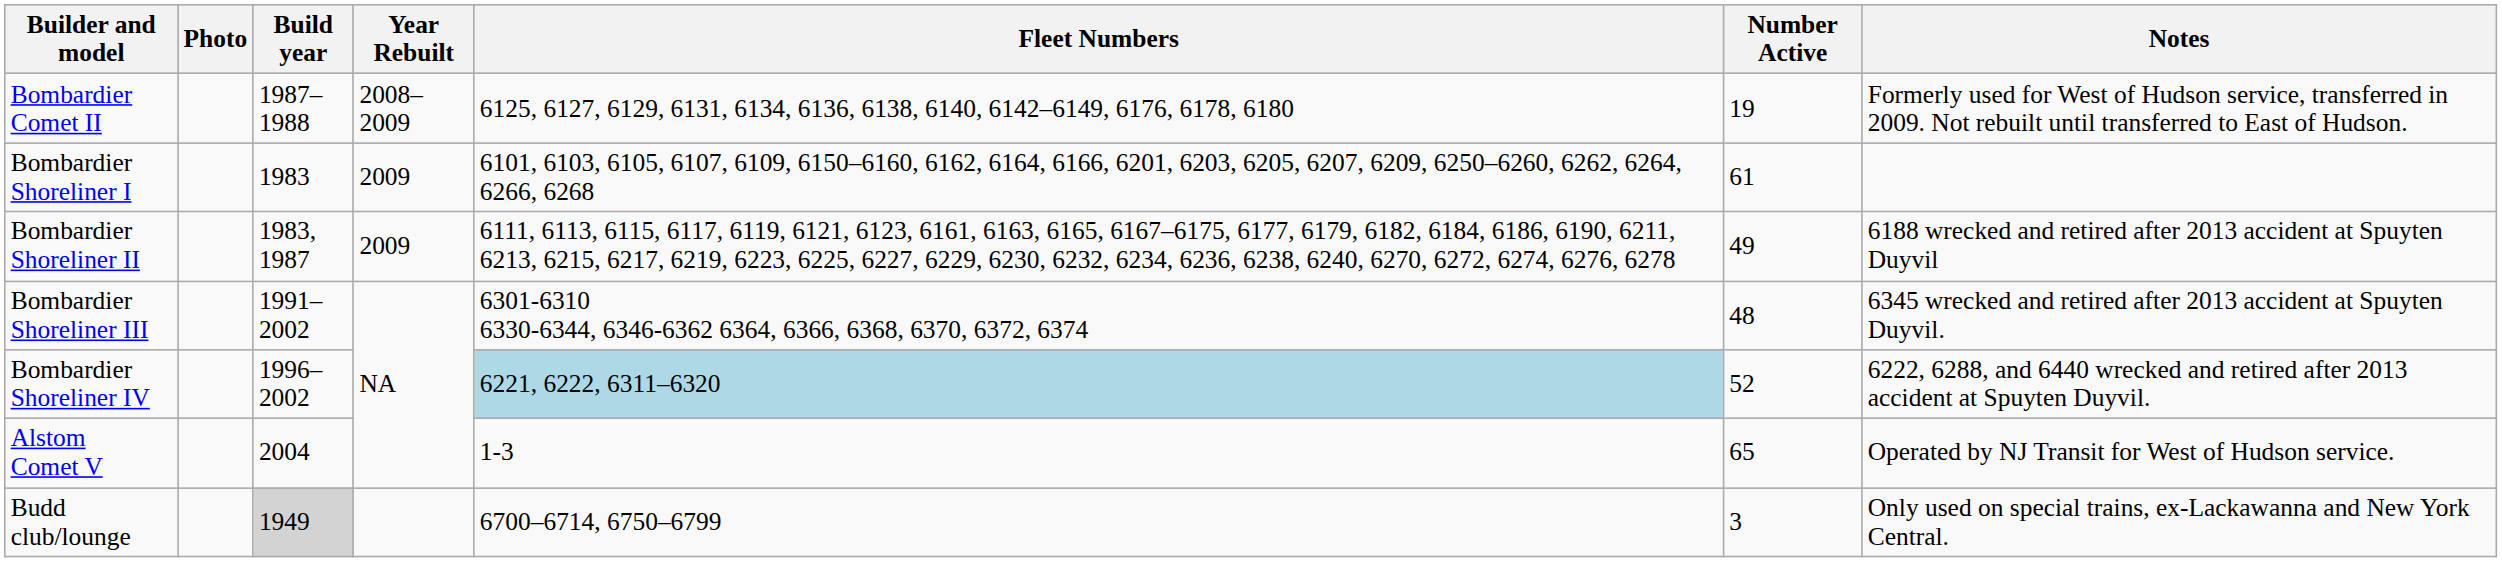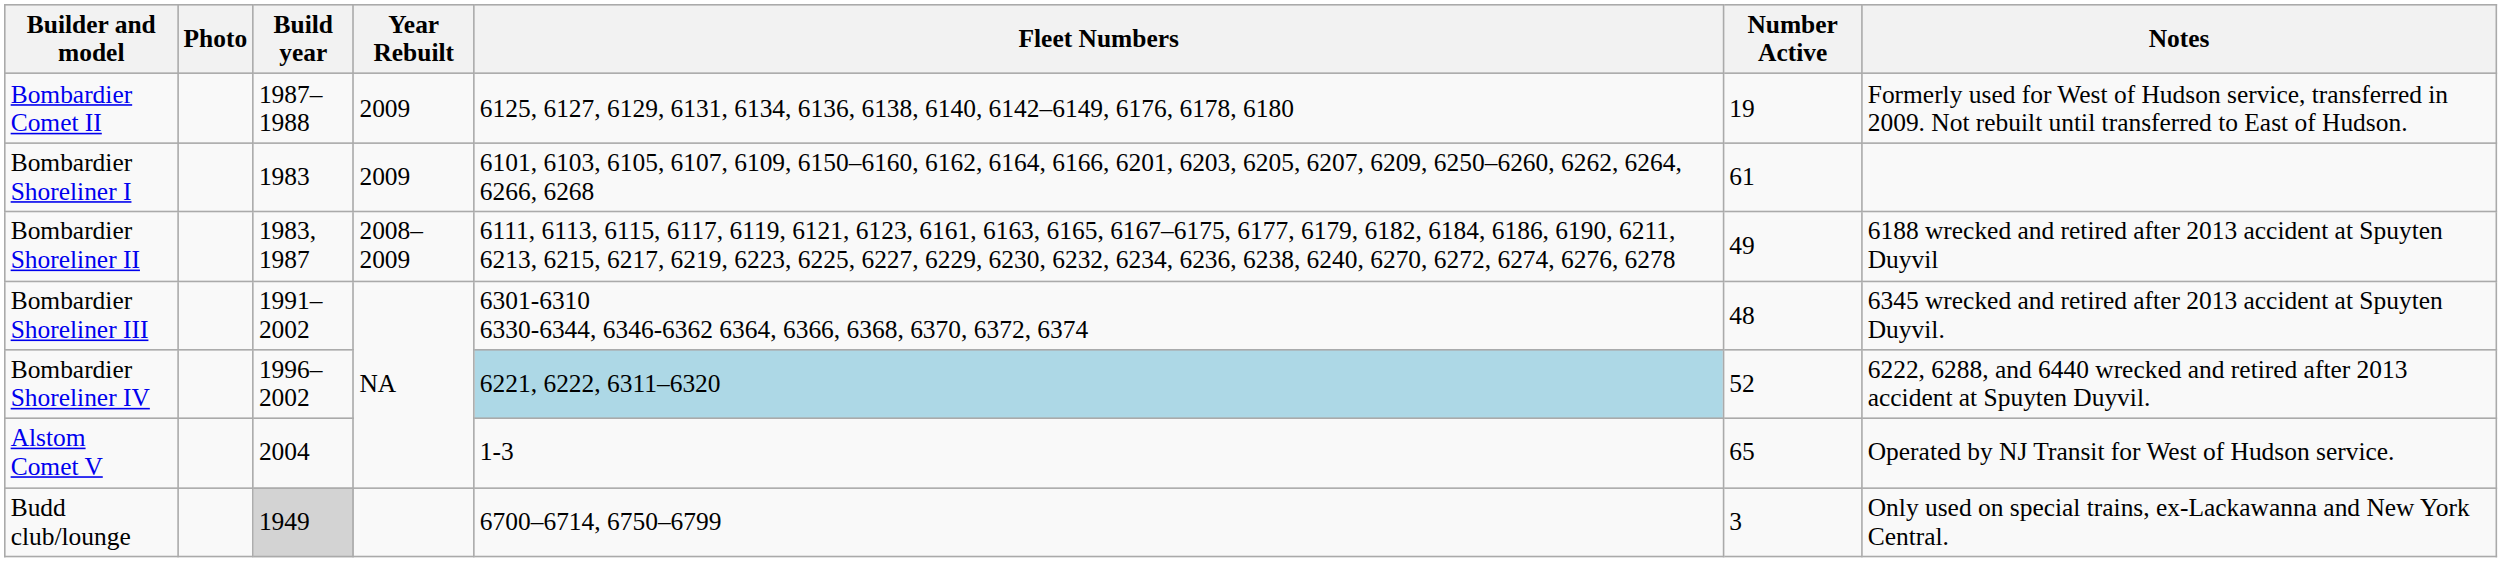Bombardier Comet II | Year Rebuilt: 2008–2009 -> 2009
Bombardier Shoreliner II | Year Rebuilt: 2009 -> 2008–2009
